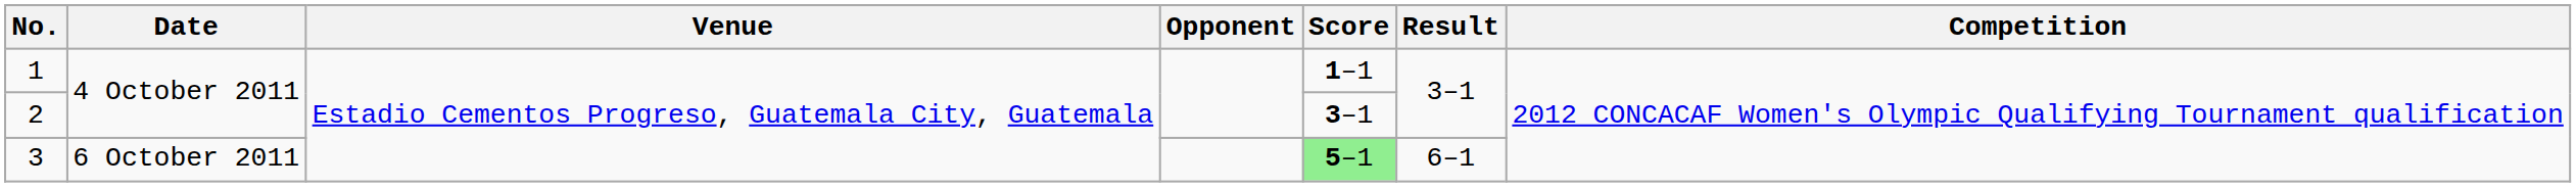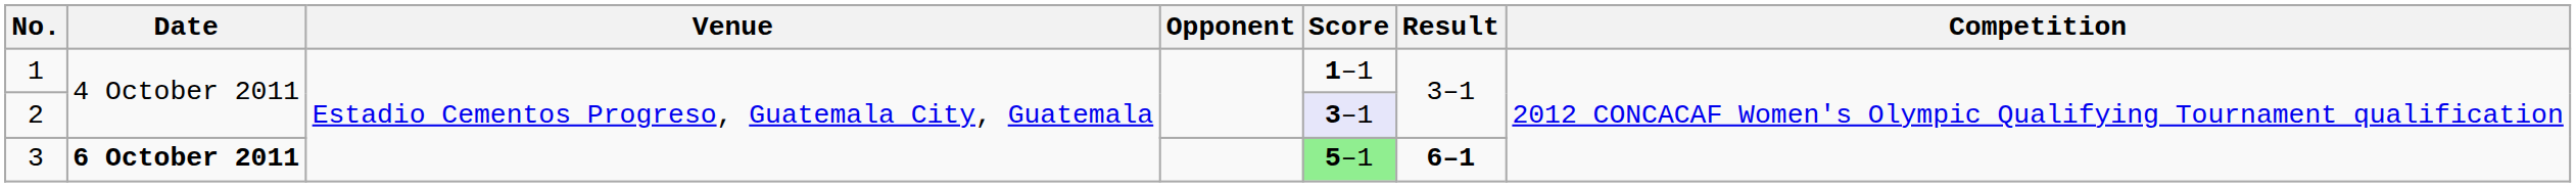2 | Score: no background -> lavender background
3 | Date: normal -> bold
3 | Result: normal -> bold
